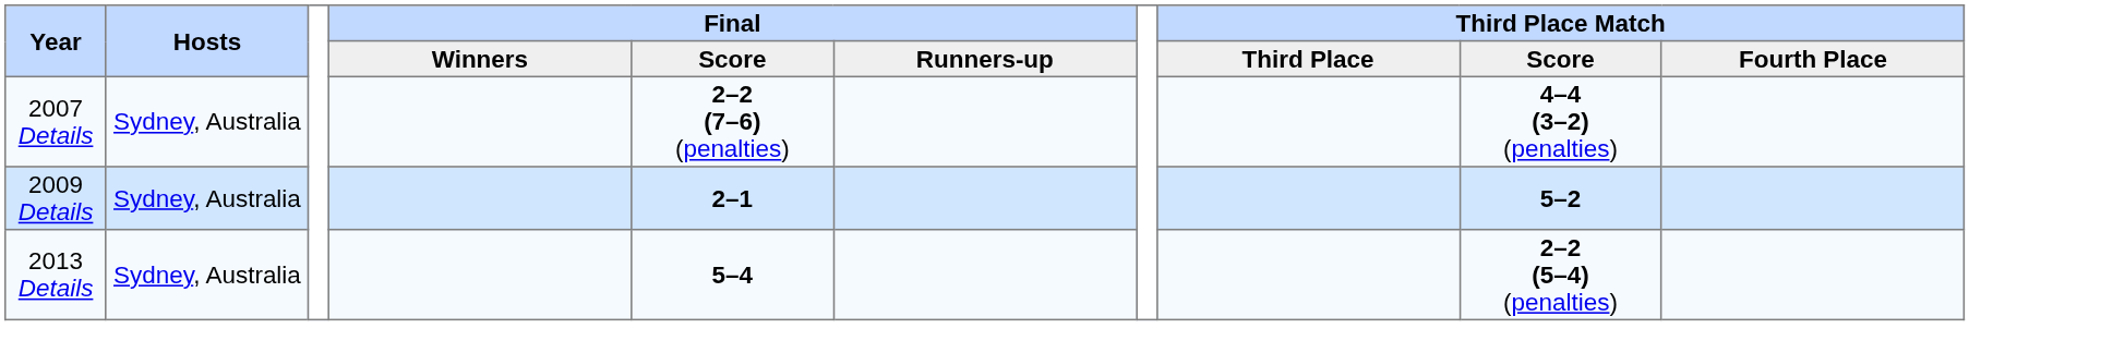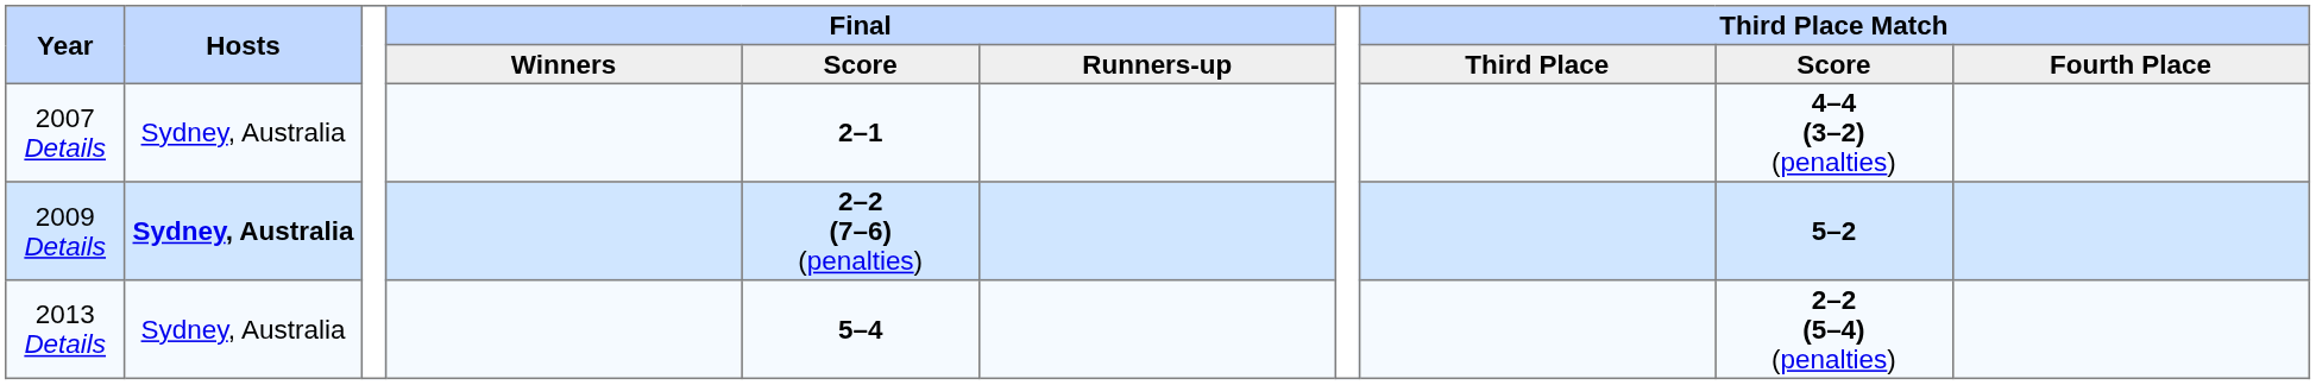2007 Details | Final / Score: 2–2 (7–6) (penalties) -> 2–1
2009 Details | Hosts: normal -> bold
2009 Details | Final / Score: 2–1 -> 2–2 (7–6) (penalties)
